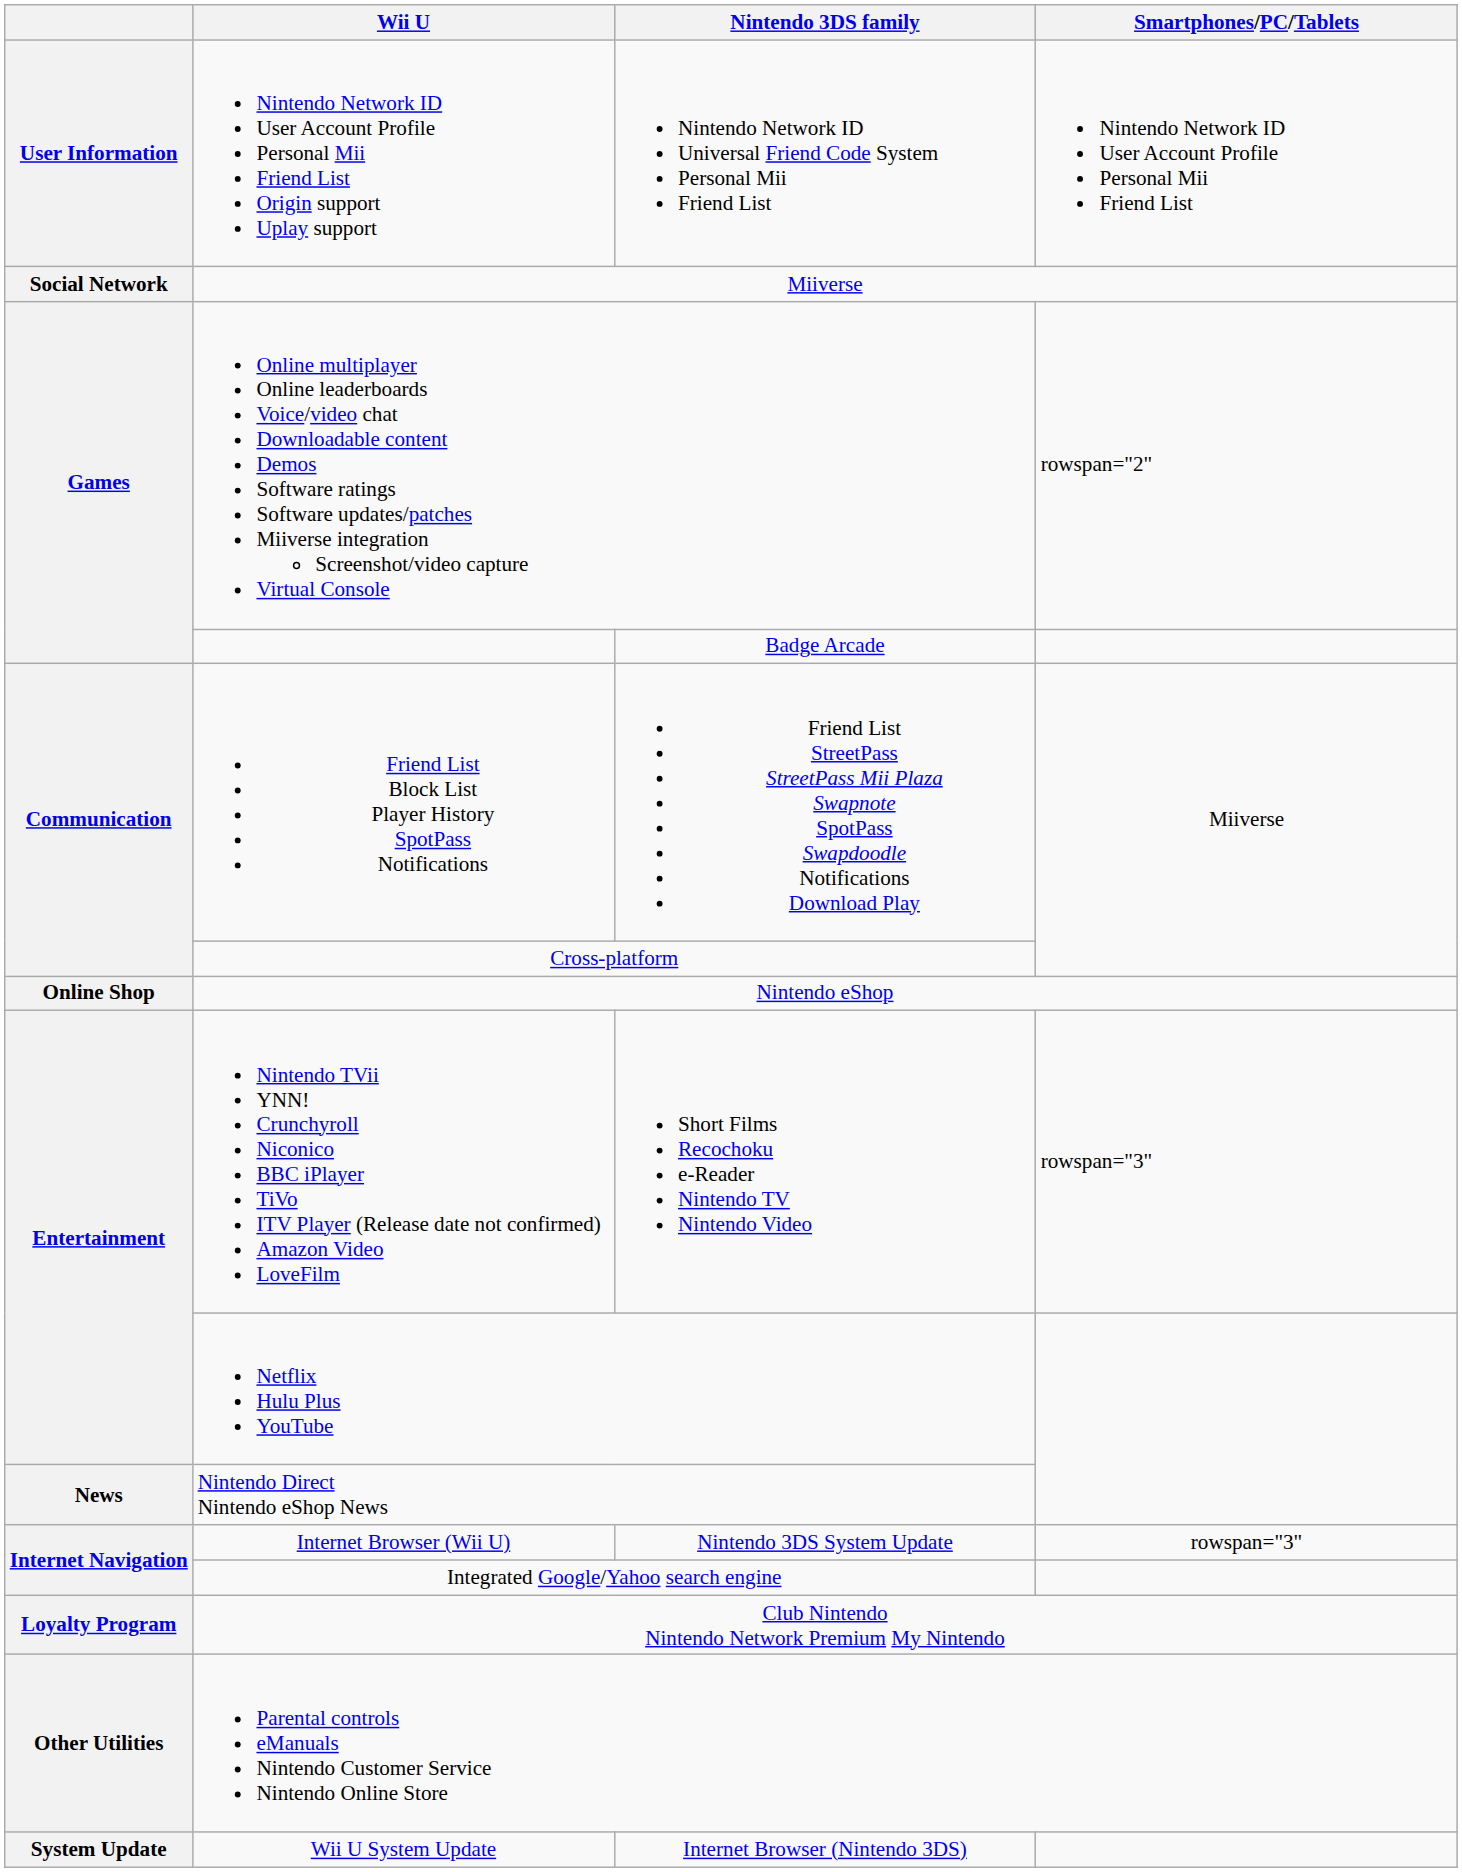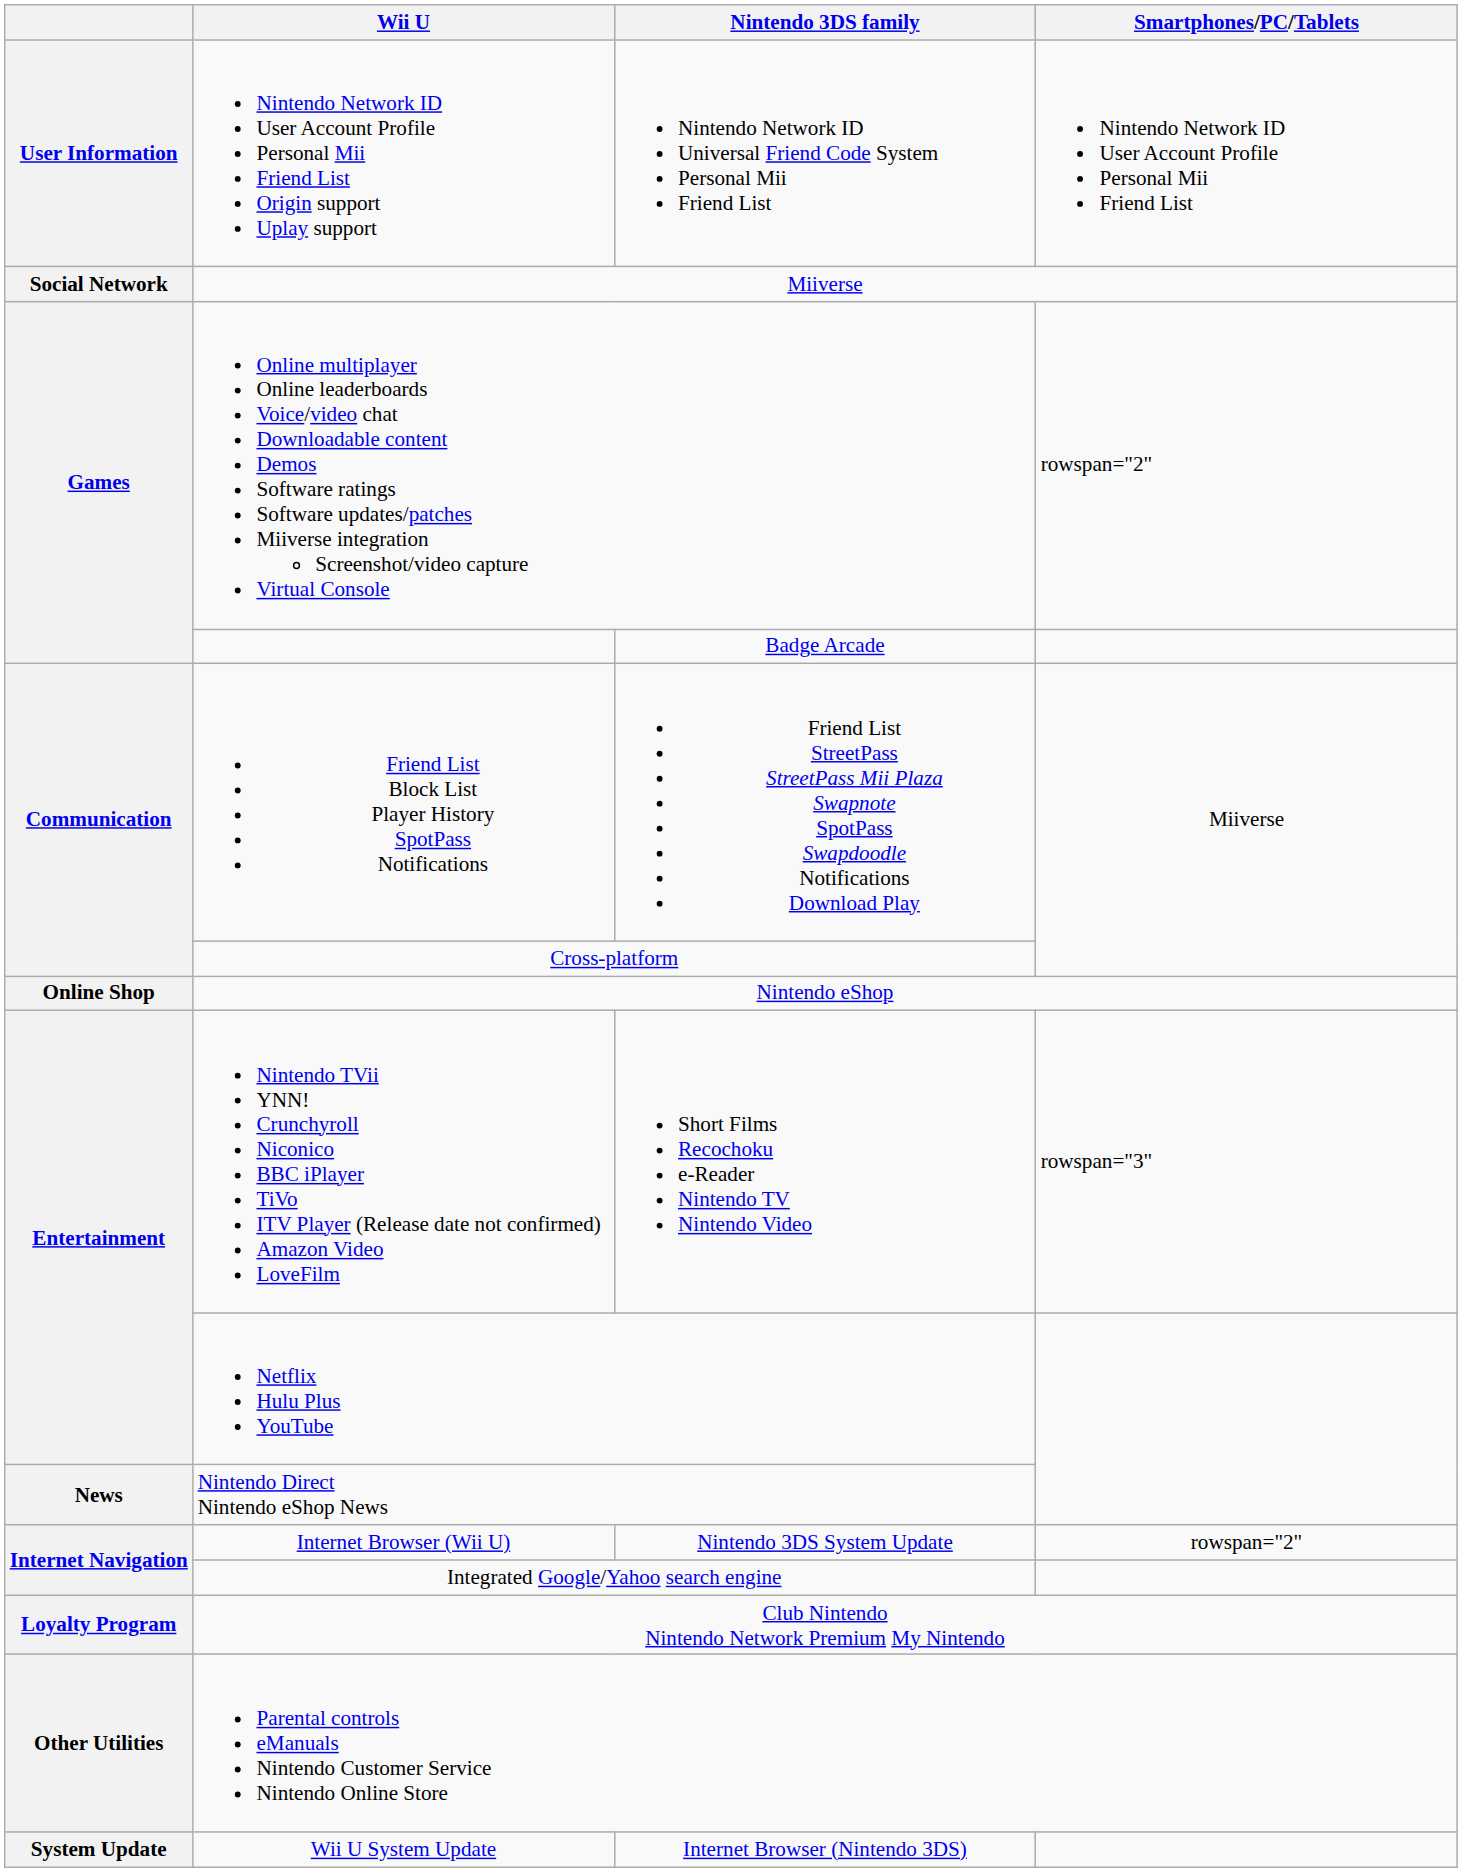Internet Browser (Wii U) | Smartphones/PC/Tablets: rowspan="3" -> rowspan="2"
